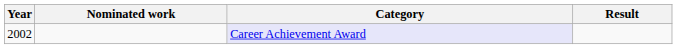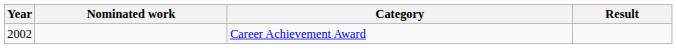row 2 | Category: lavender background -> no background
